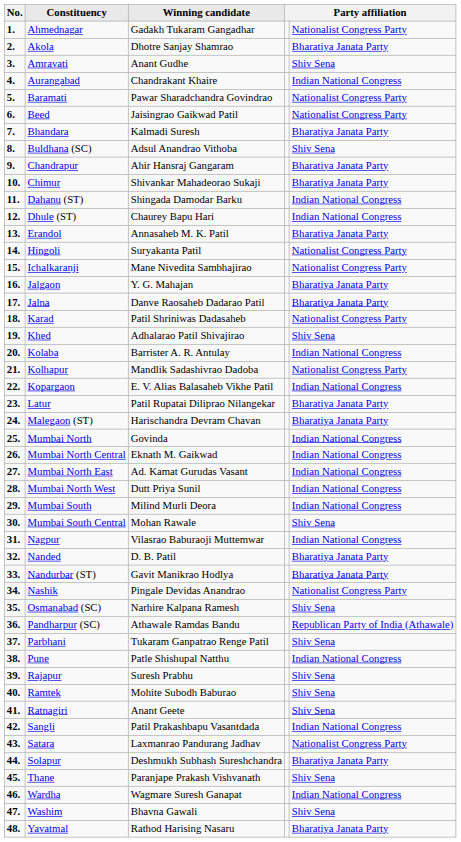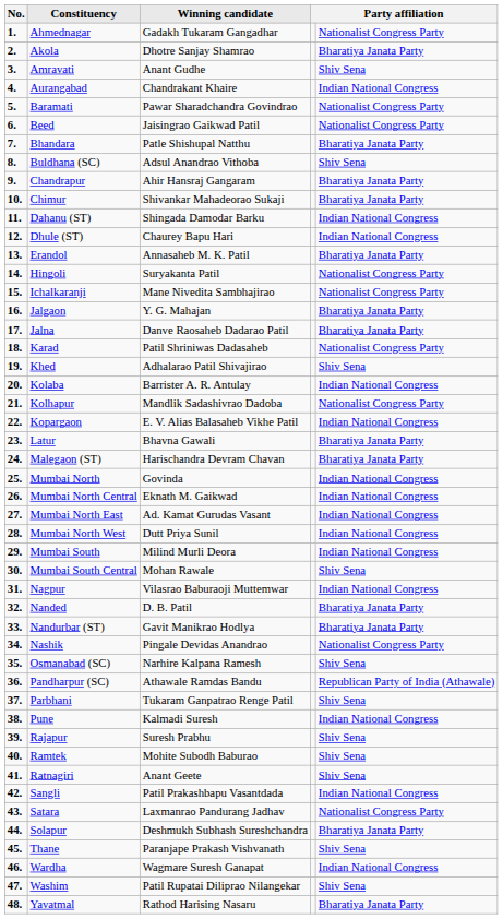Bhandara | Winning candidate: Kalmadi Suresh -> Patle Shishupal Natthu
Latur | Winning candidate: Patil Rupatai Diliprao Nilangekar -> Bhavna Gawali
Pune | Winning candidate: Patle Shishupal Natthu -> Kalmadi Suresh
Washim | Winning candidate: Bhavna Gawali -> Patil Rupatai Diliprao Nilangekar
